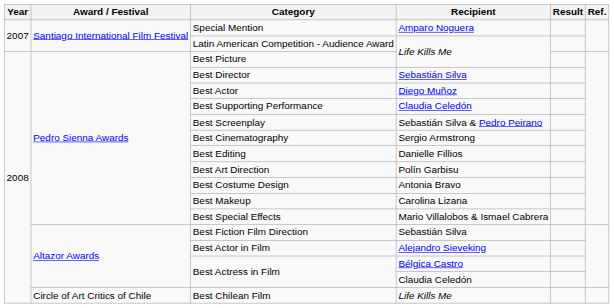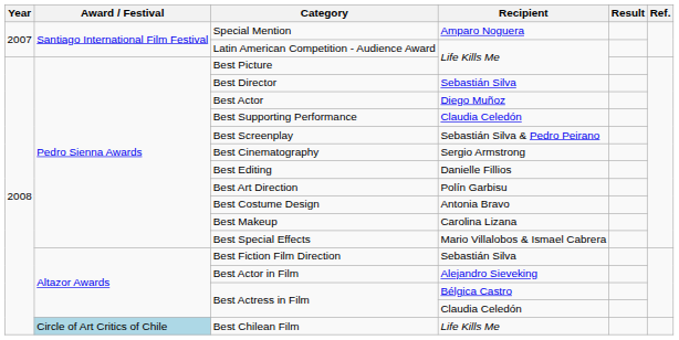Best Chilean Film | Award / Festival: no background -> lightblue background
